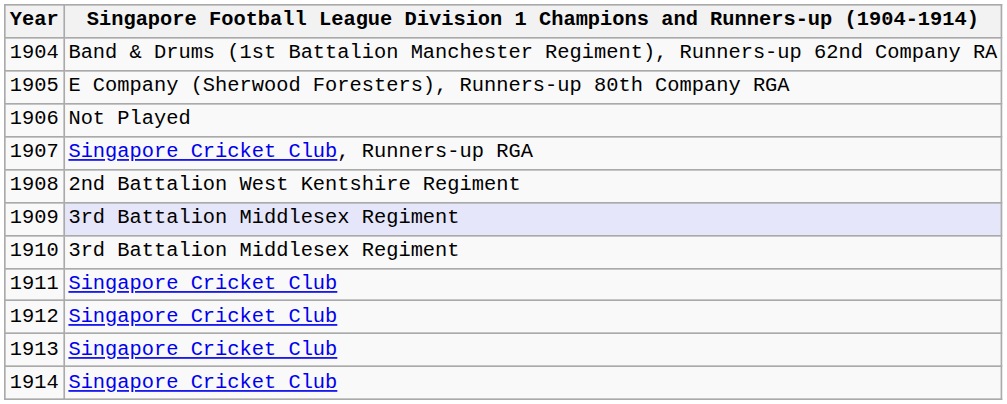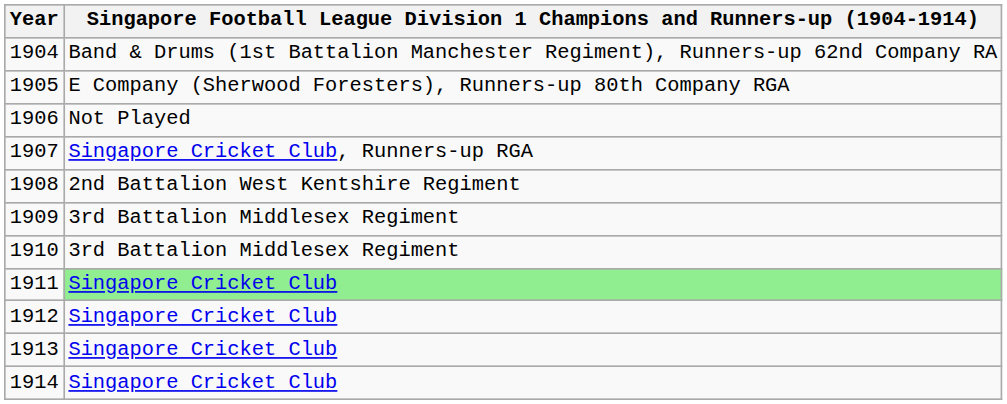1909 | column 2: lavender background -> no background
1911 | column 2: no background -> lightgreen background
